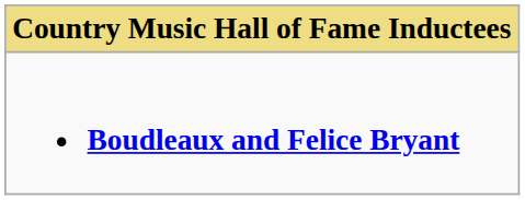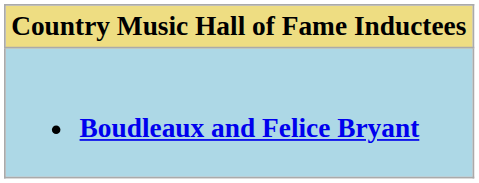row 2 | column 1: no background -> lightblue background
